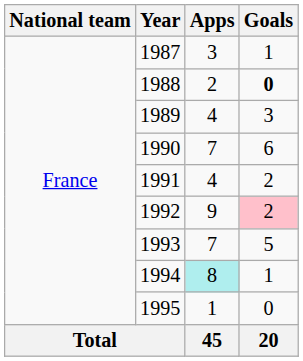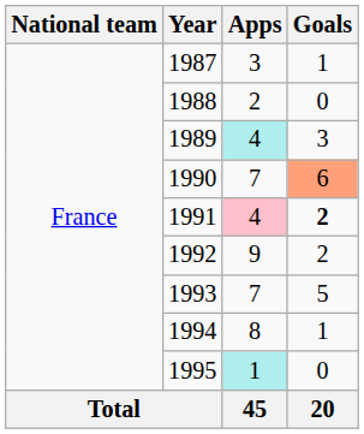1988 | Goals: bold -> normal
1989 | Apps: no background -> paleturquoise background
1990 | Goals: no background -> lightsalmon background
1991 | Apps: no background -> pink background
1991 | Goals: normal -> bold
1992 | Goals: pink background -> no background
1994 | Apps: paleturquoise background -> no background
1995 | Apps: no background -> paleturquoise background
